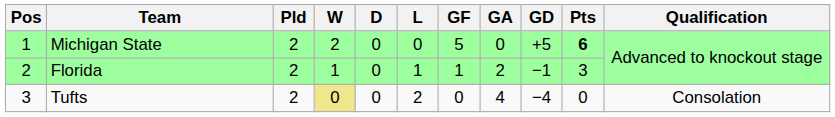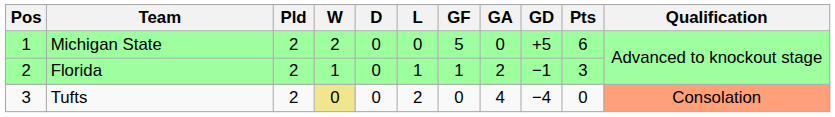Michigan State | Pts: bold -> normal
Tufts | Qualification: no background -> lightsalmon background
